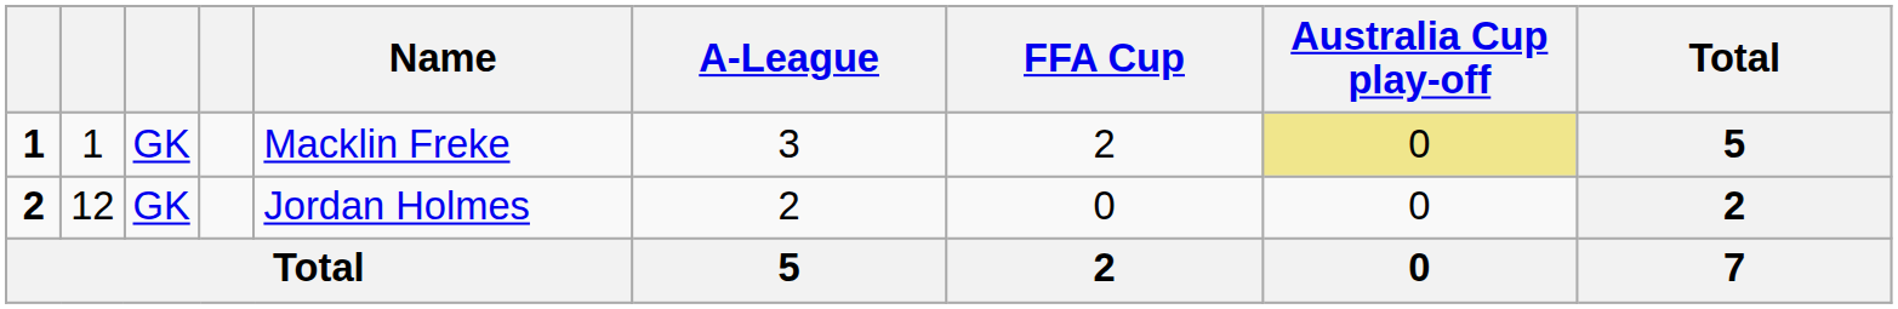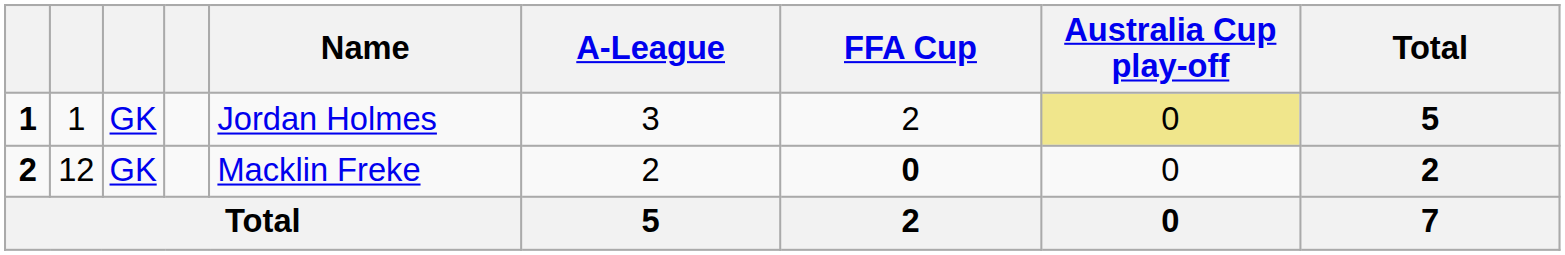row 2 | Name: Macklin Freke -> Jordan Holmes
row 3 | Name: Jordan Holmes -> Macklin Freke
row 3 | FFA Cup: normal -> bold
